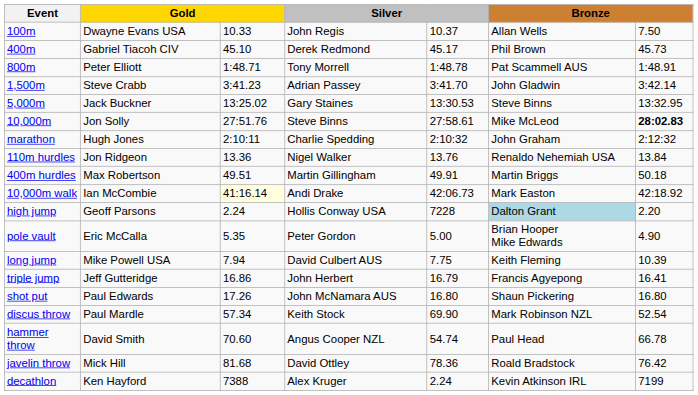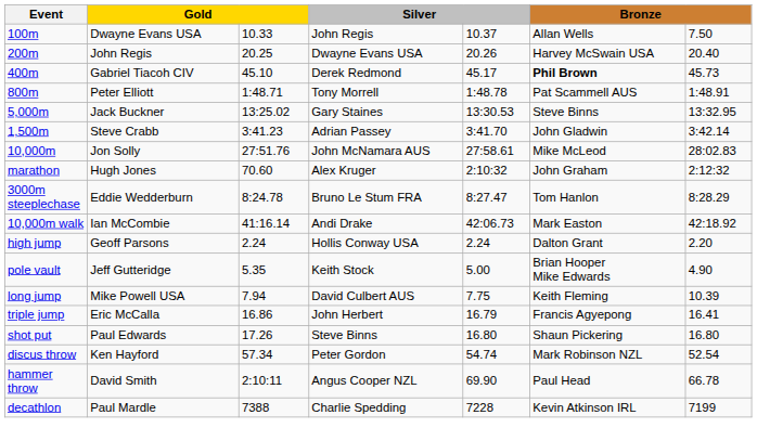+ row: 200m | John Regis | 20.25 | Dwayne Evans USA | 20.26 | Harvey McSwain USA | 20.40
400m | column 6: normal -> bold
rows swapped: 1,500m <-> 5,000m
10,000m | column 4: Steve Binns -> John McNamara AUS
10,000m | column 7: bold -> normal
marathon | column 3: 2:10:11 -> 70.60
marathon | column 4: Charlie Spedding -> Alex Kruger
+ row: 3000m steeplechase | Eddie Wedderburn | 8:24.78 | Bruno Le Stum FRA | 8:27.47 | Tom Hanlon | 8:28.29
- row: 110m hurdles | Jon Ridgeon | 13.36 | Nigel Walker | 13.76 | Renaldo Nehemiah USA | 13.84
- row: 400m hurdles | Max Robertson | 49.51 | Martin Gillingham | 49.91 | Martin Briggs | 50.18
10,000m walk | column 3: lightyellow background -> no background
high jump | column 5: 7228 -> 2.24
high jump | column 6: lightblue background -> no background
pole vault | column 2: Eric McCalla -> Jeff Gutteridge
pole vault | column 4: Peter Gordon -> Keith Stock
triple jump | column 2: Jeff Gutteridge -> Eric McCalla
shot put | column 4: John McNamara AUS -> Steve Binns
discus throw | column 2: Paul Mardle -> Ken Hayford
discus throw | column 4: Keith Stock -> Peter Gordon
discus throw | column 5: 69.90 -> 54.74
hammer throw | column 3: 70.60 -> 2:10:11
hammer throw | column 5: 54.74 -> 69.90
- row: javelin throw | Mick Hill | 81.68 | David Ottley | 78.36 | Roald Bradstock | 76.42
decathlon | column 2: Ken Hayford -> Paul Mardle
decathlon | column 4: Alex Kruger -> Charlie Spedding
decathlon | column 5: 2.24 -> 7228
